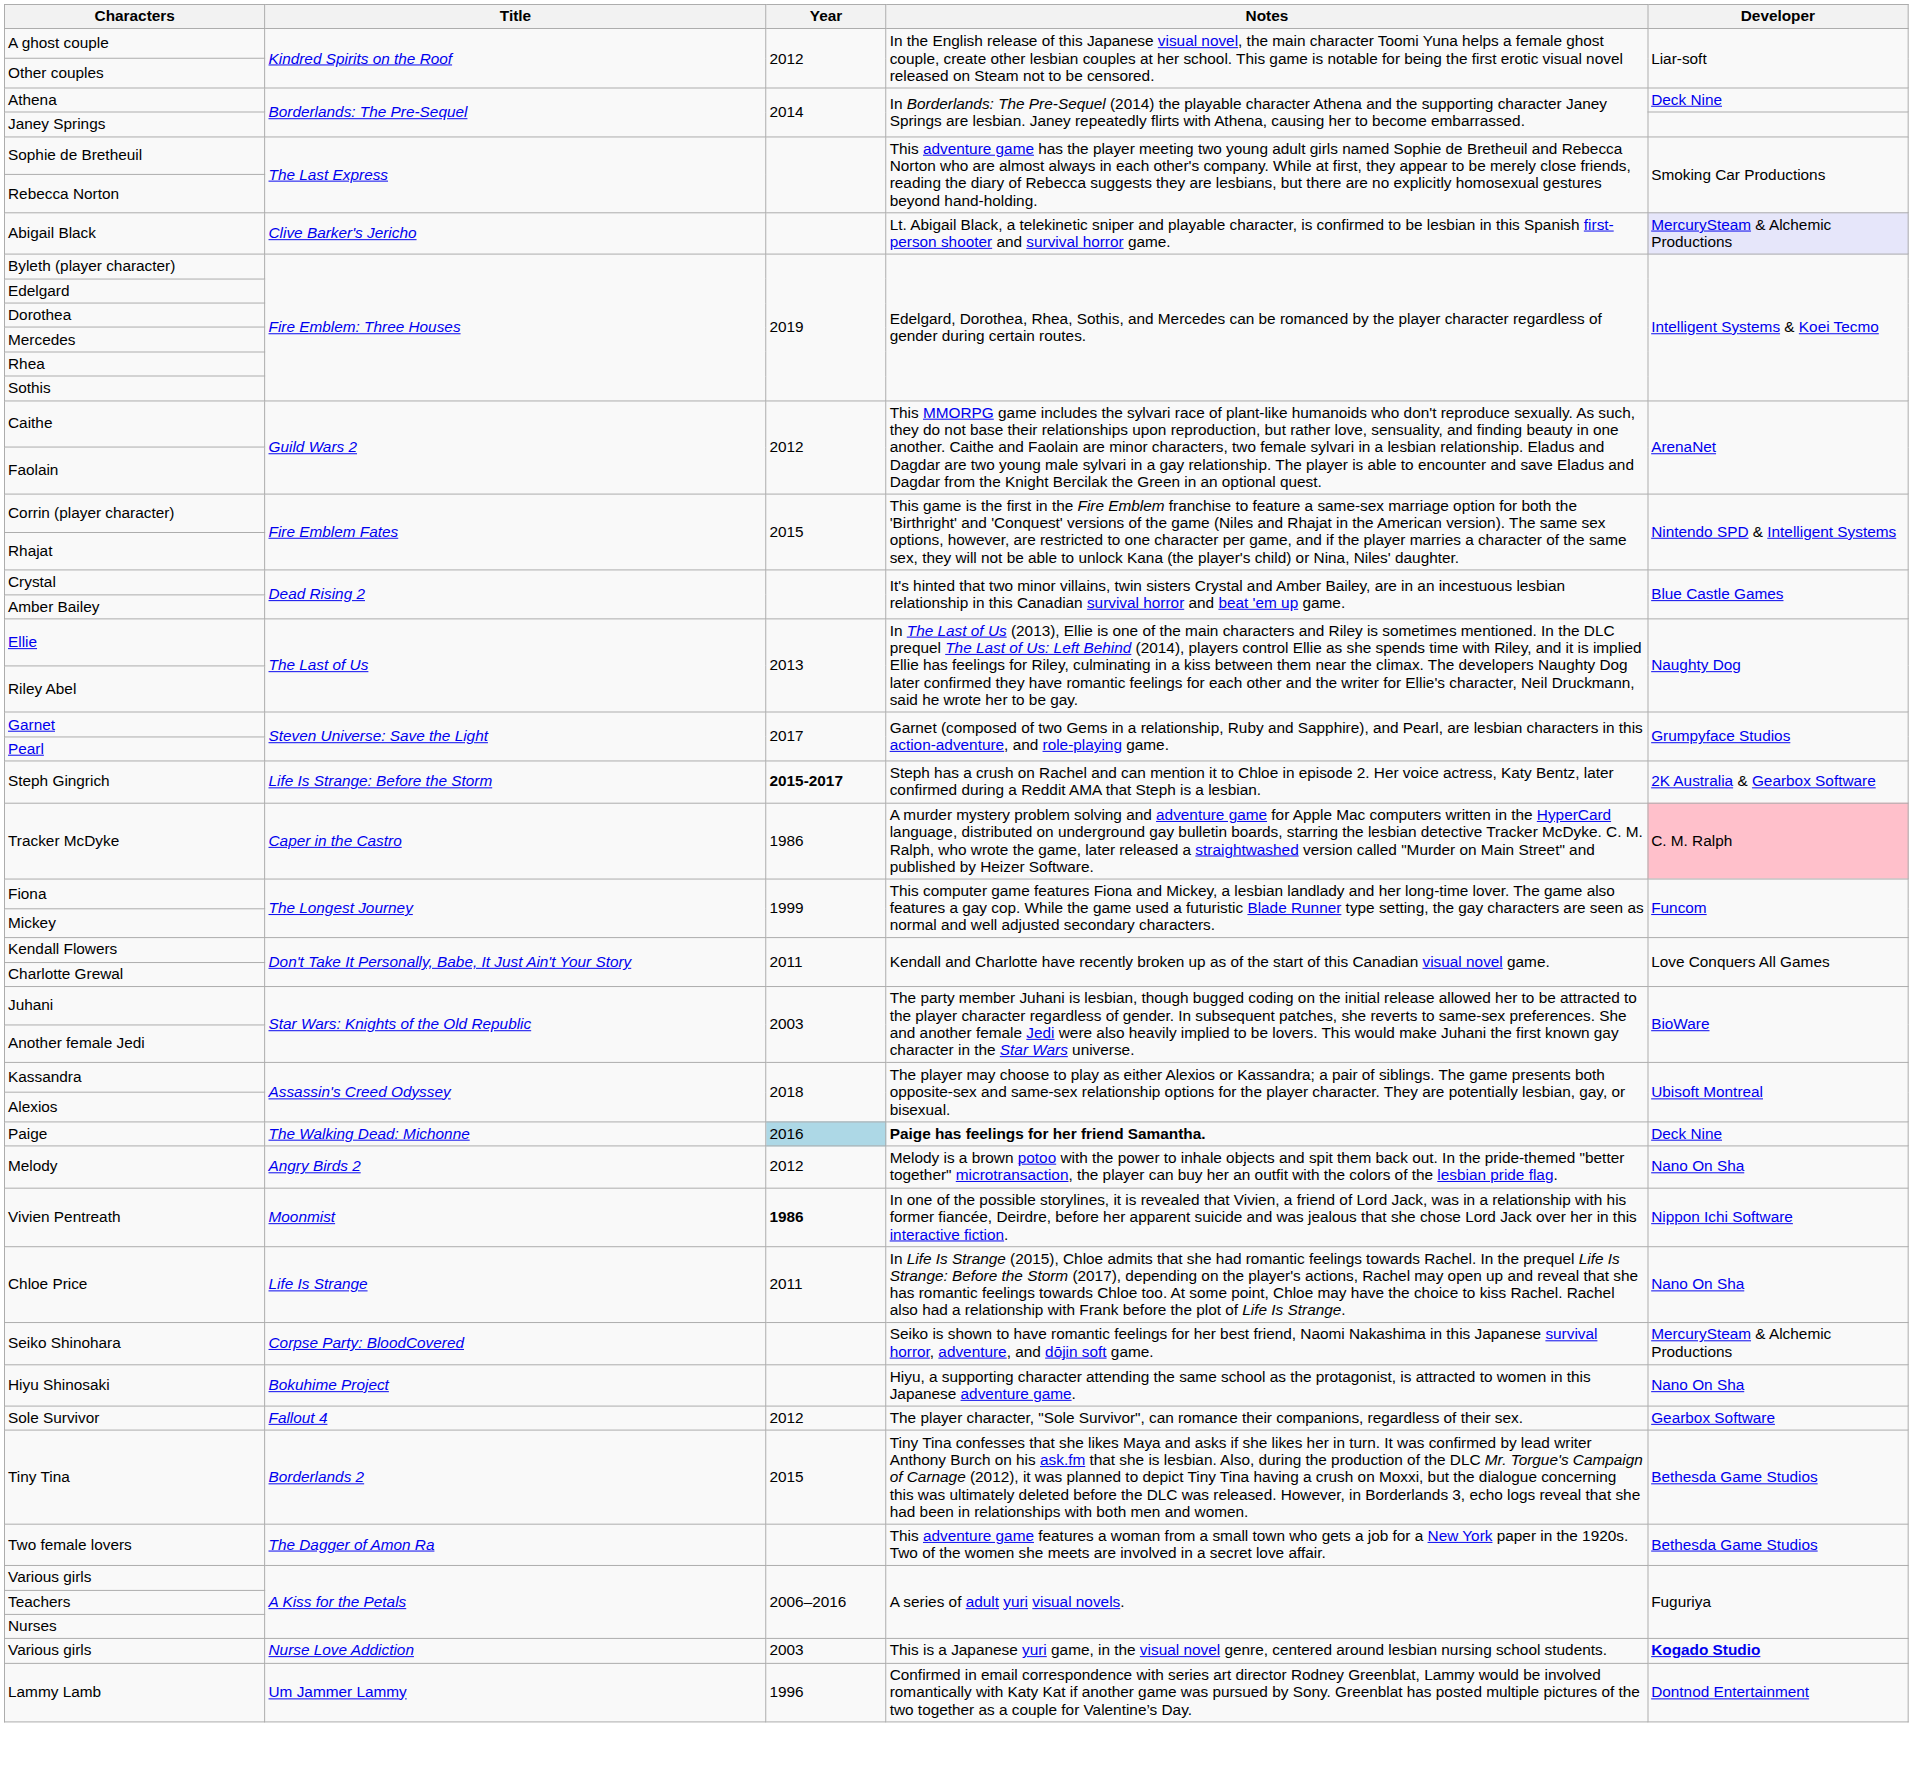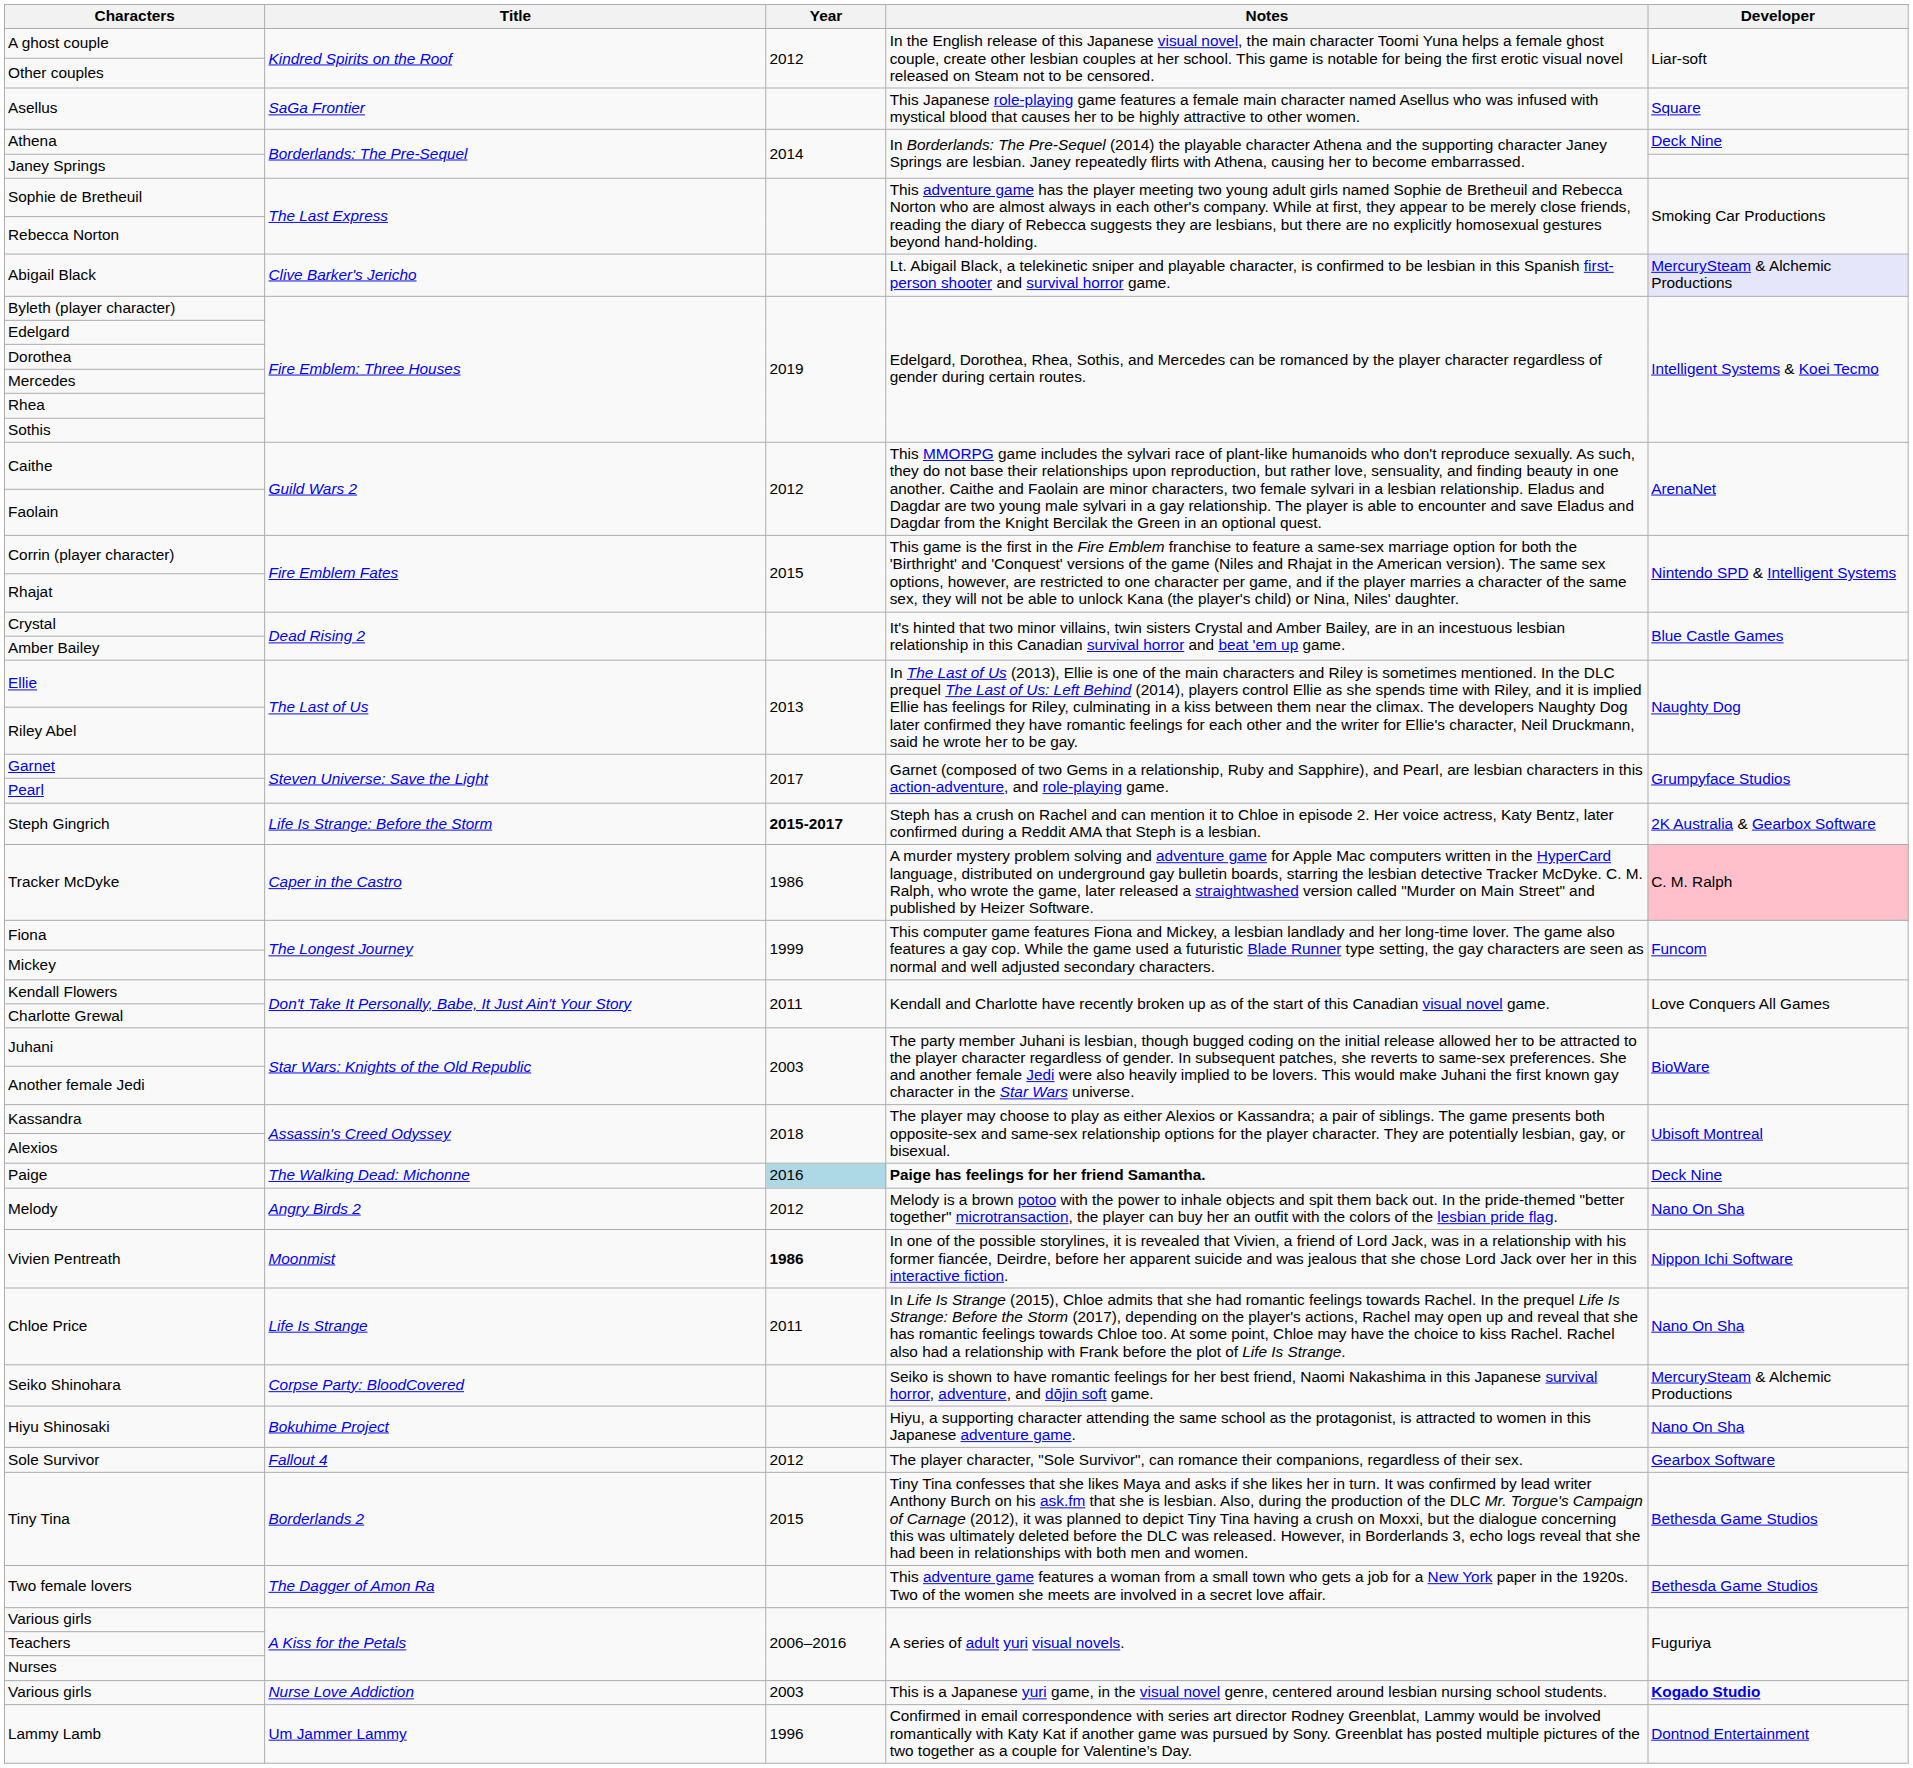+ row: Asellus | SaGa Frontier | This Japanese role-playing game features a female main character named Asellus who was infused with mystical blood that causes her to be highly attractive to other women. | Square
